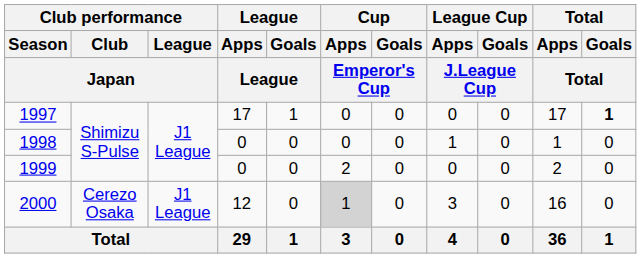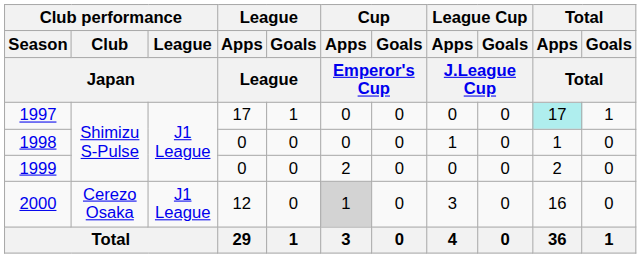1997 | Total / Apps / Total: no background -> paleturquoise background
1997 | Total / Goals / Total: bold -> normal
